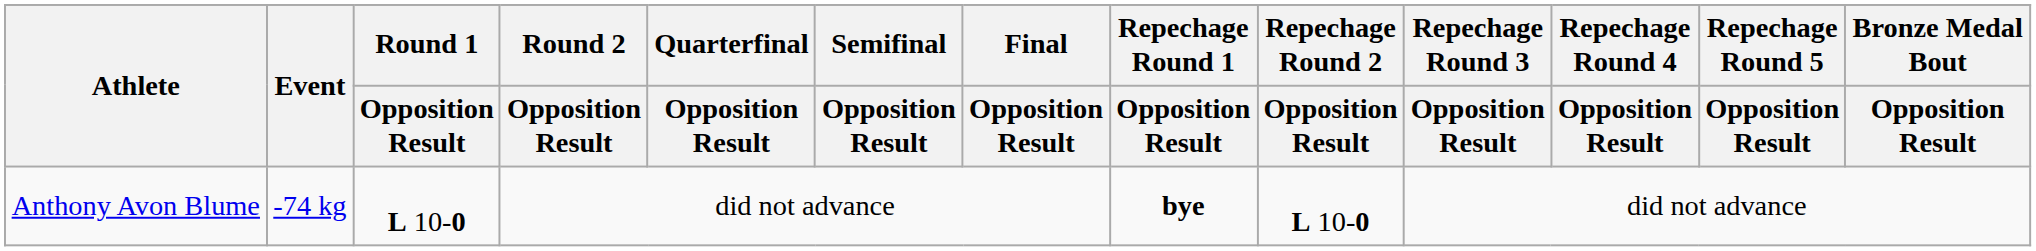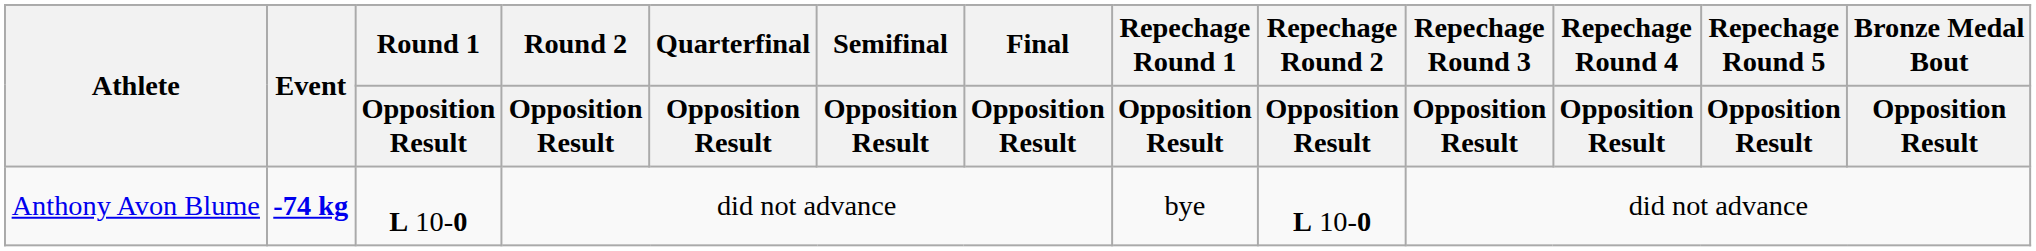Anthony Avon Blume | Event: normal -> bold
Anthony Avon Blume | Repechage Round 1 / Opposition Result: bold -> normal
